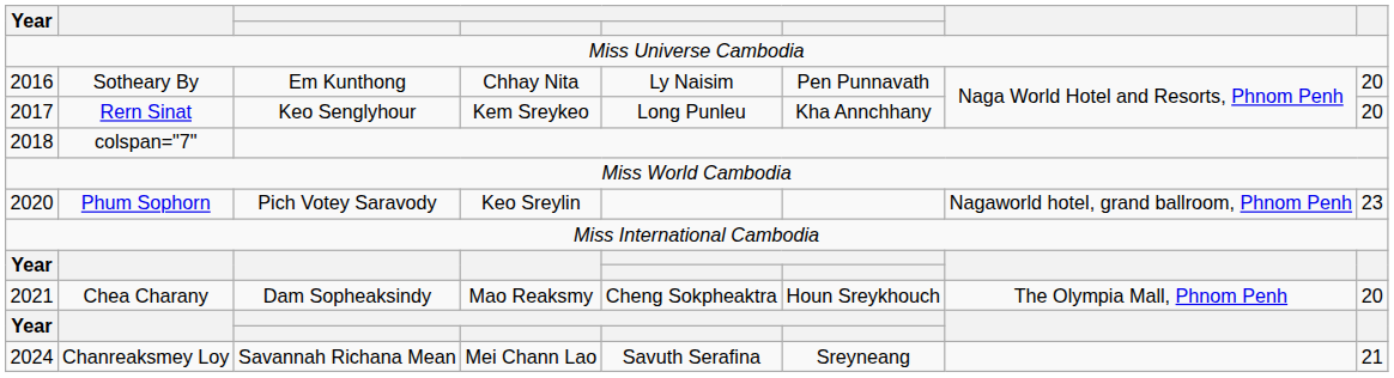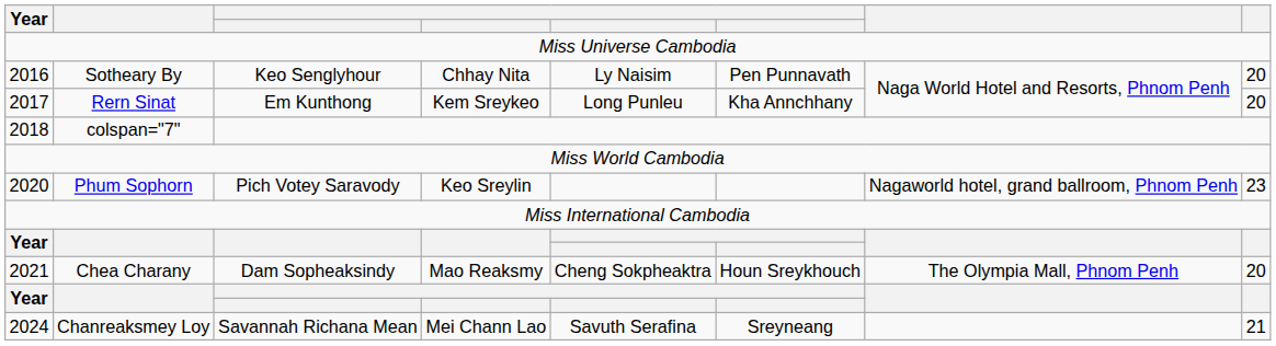Sotheary By | column 3: Em Kunthong -> Keo Senglyhour
Rern Sinat | column 3: Keo Senglyhour -> Em Kunthong
